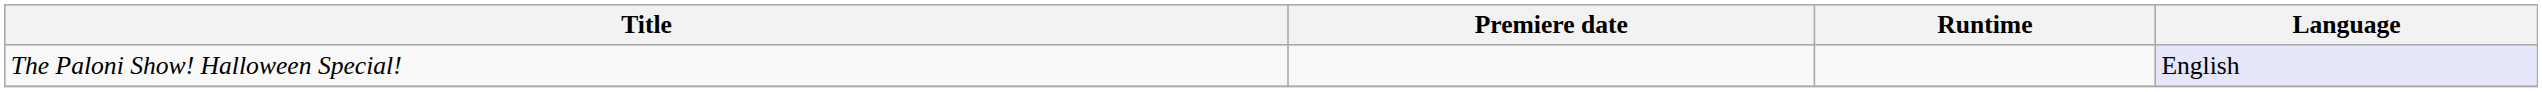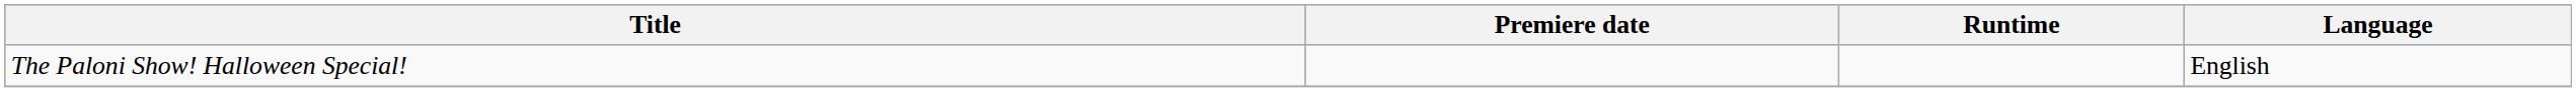The Paloni Show! Halloween Special! | Language: lavender background -> no background
